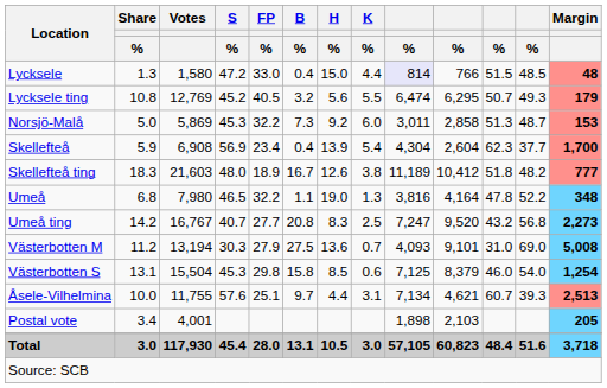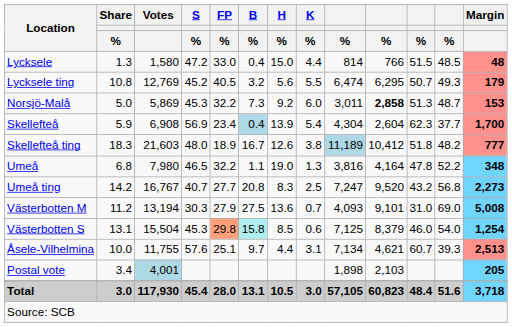Lycksele | column 9: lavender background -> no background
Norsjö-Malå | column 10: normal -> bold
Skellefteå | B / %: no background -> lightblue background
Skellefteå ting | column 9: no background -> lightblue background
Västerbotten S | FP / %: no background -> lightsalmon background
Västerbotten S | B / %: no background -> paleturquoise background
Postal vote | Votes: no background -> lightblue background
